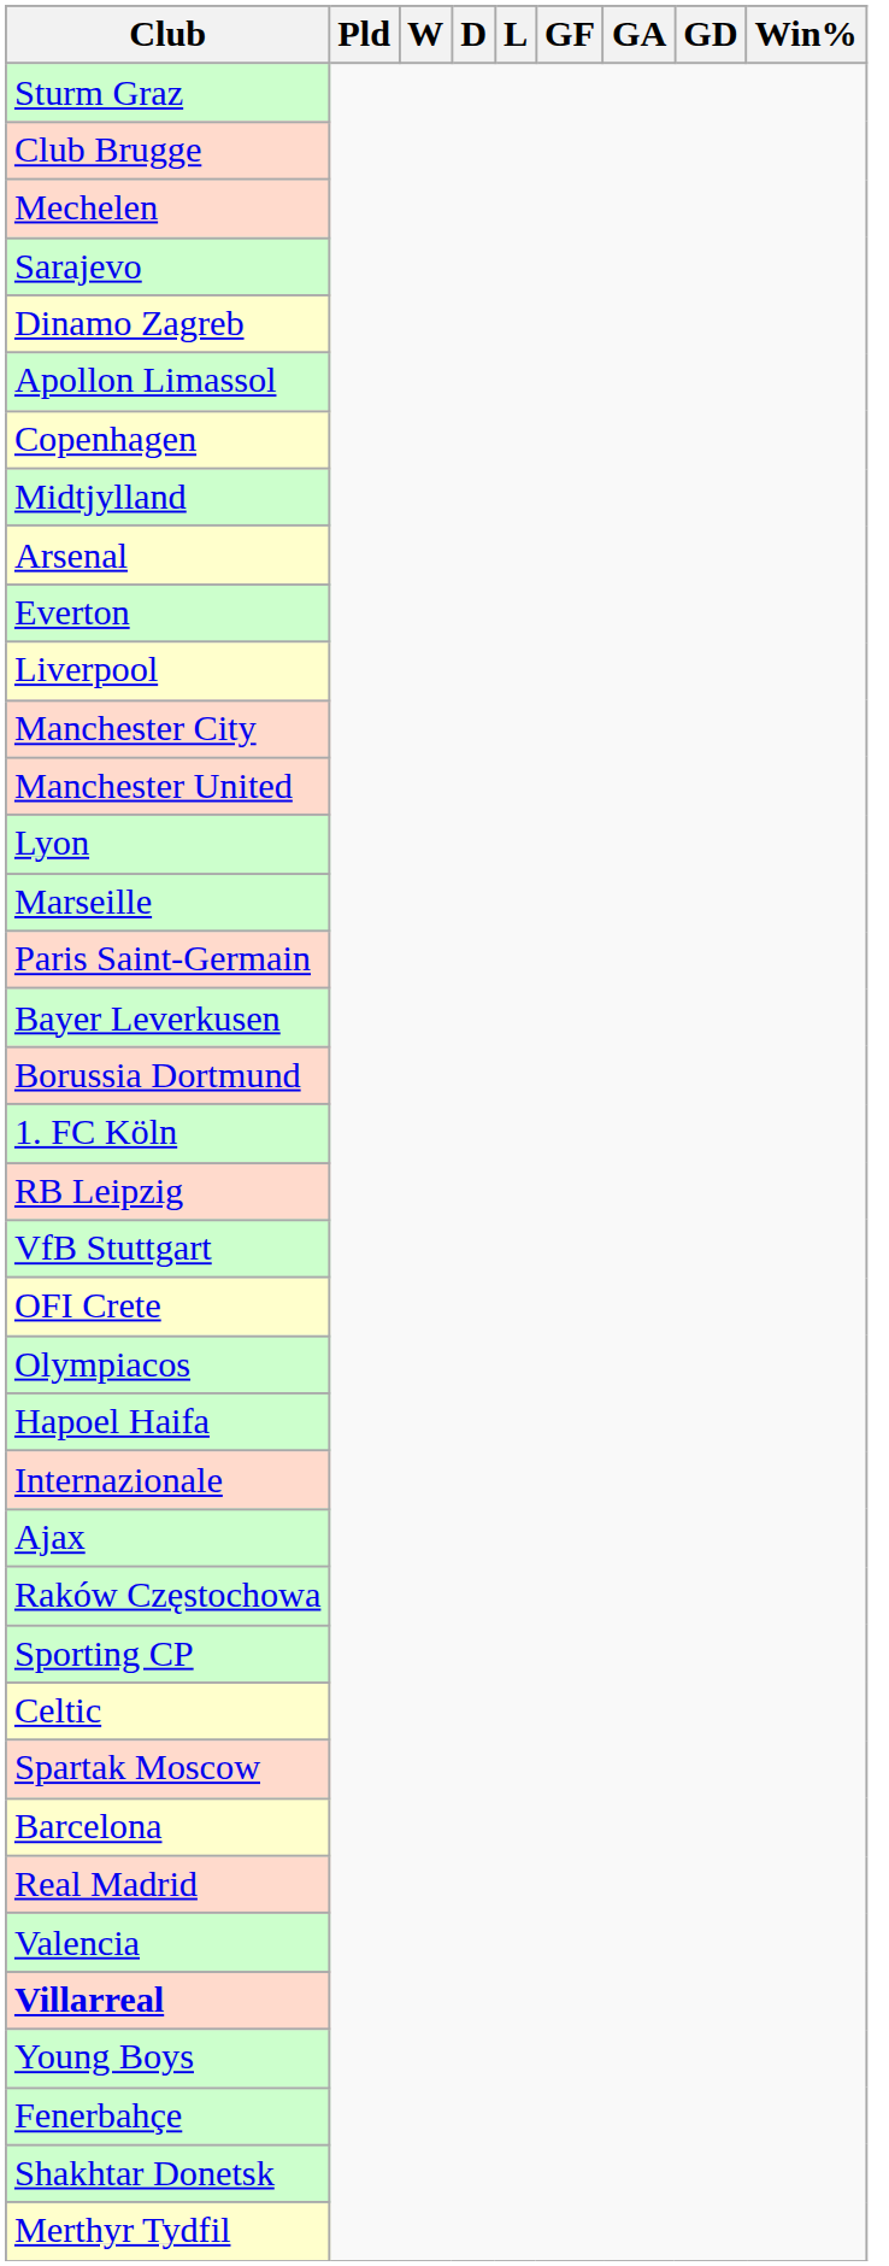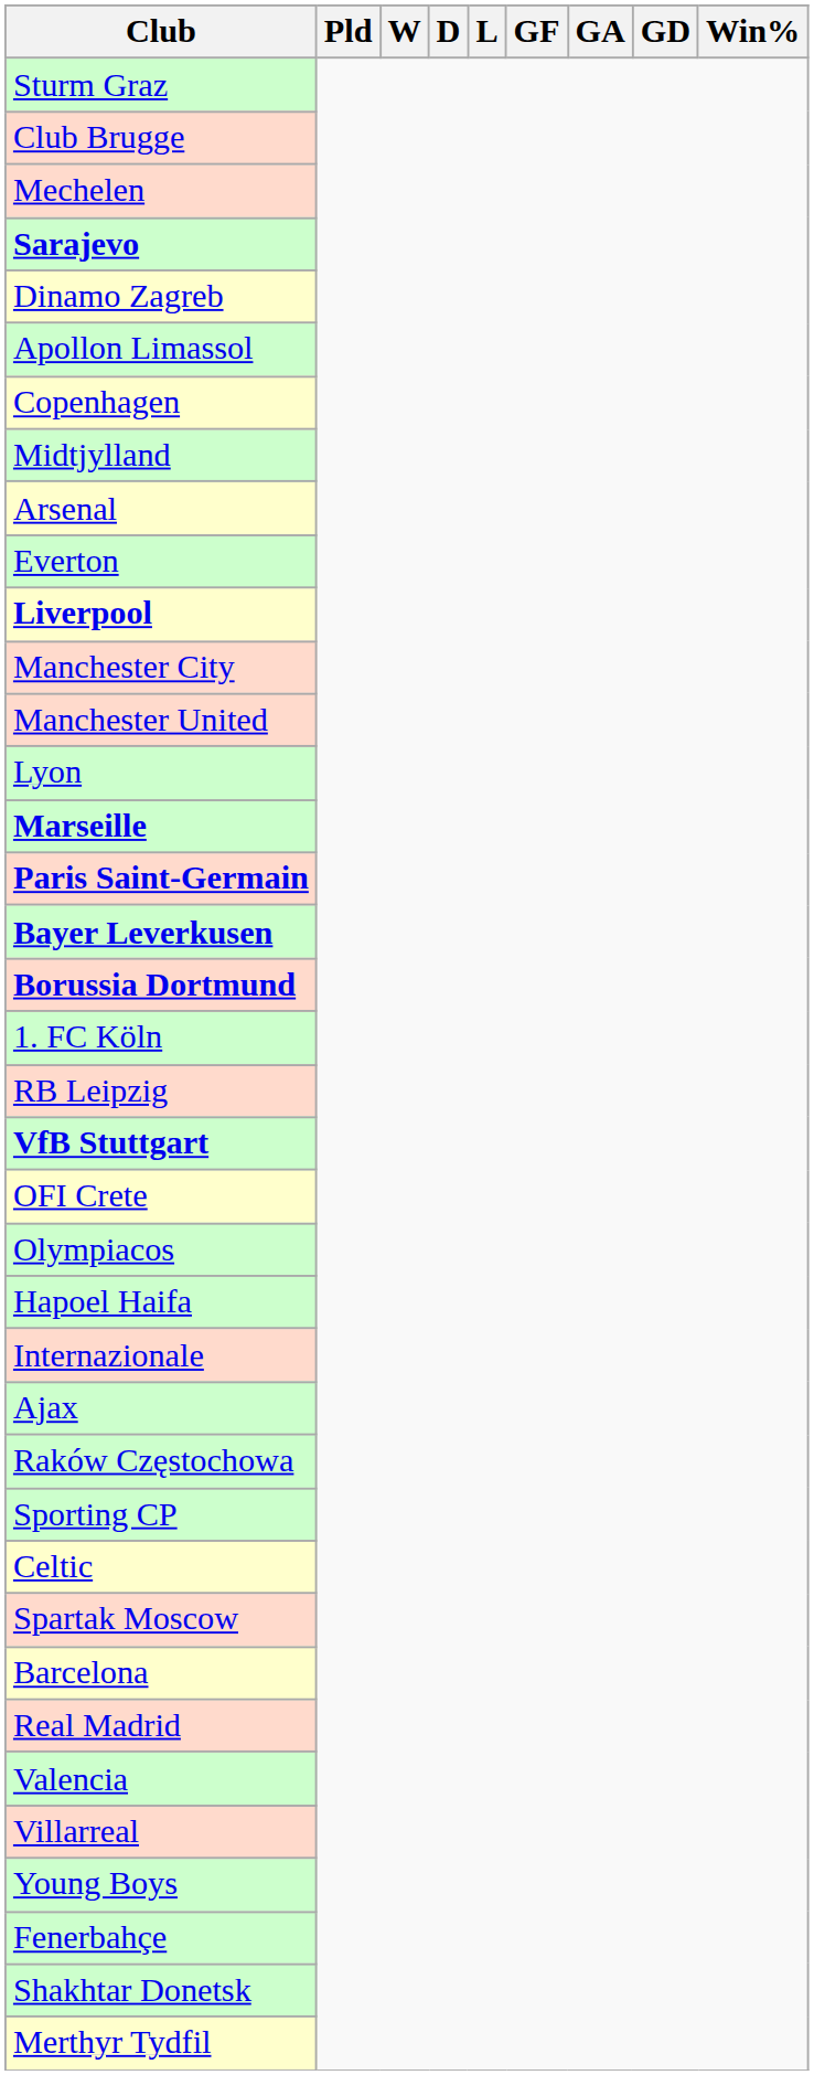Sarajevo | Club: normal -> bold
Liverpool | Club: normal -> bold
Marseille | Club: normal -> bold
Paris Saint-Germain | Club: normal -> bold
Bayer Leverkusen | Club: normal -> bold
Borussia Dortmund | Club: normal -> bold
VfB Stuttgart | Club: normal -> bold
Villarreal | Club: bold -> normal
